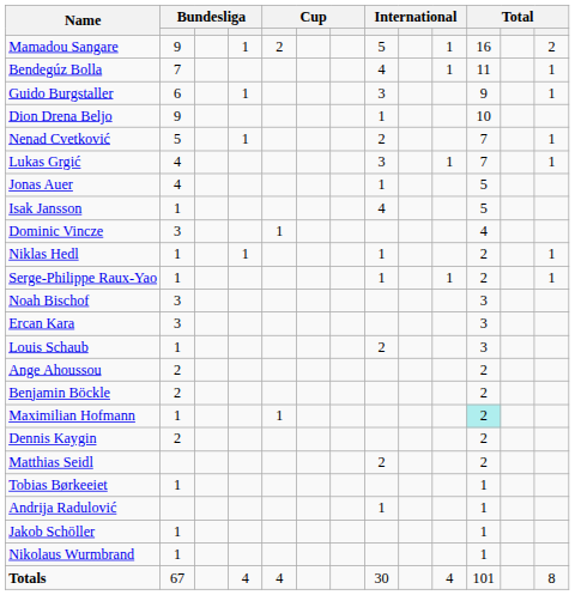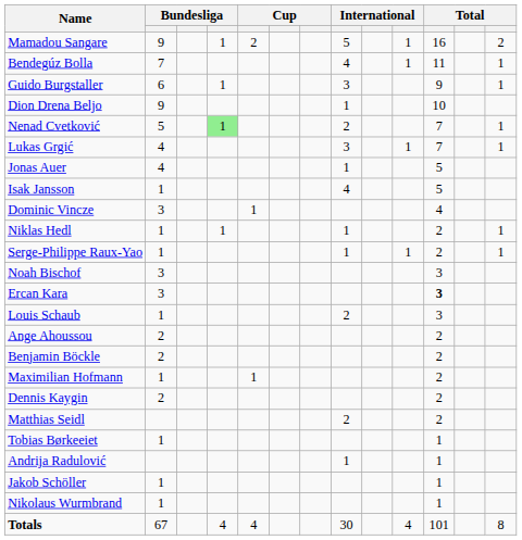Nenad Cvetković | column 4: no background -> lightgreen background
Ercan Kara | column 11: normal -> bold
Maximilian Hofmann | column 11: paleturquoise background -> no background
